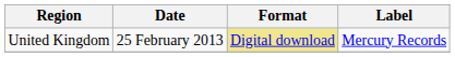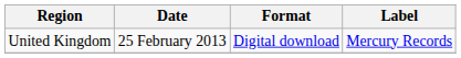United Kingdom | Format: khaki background -> no background
